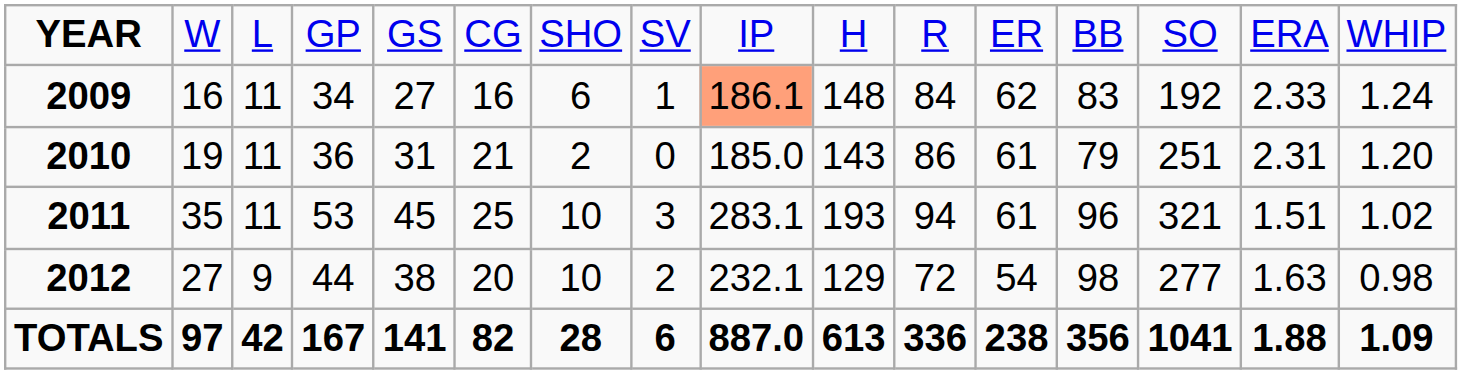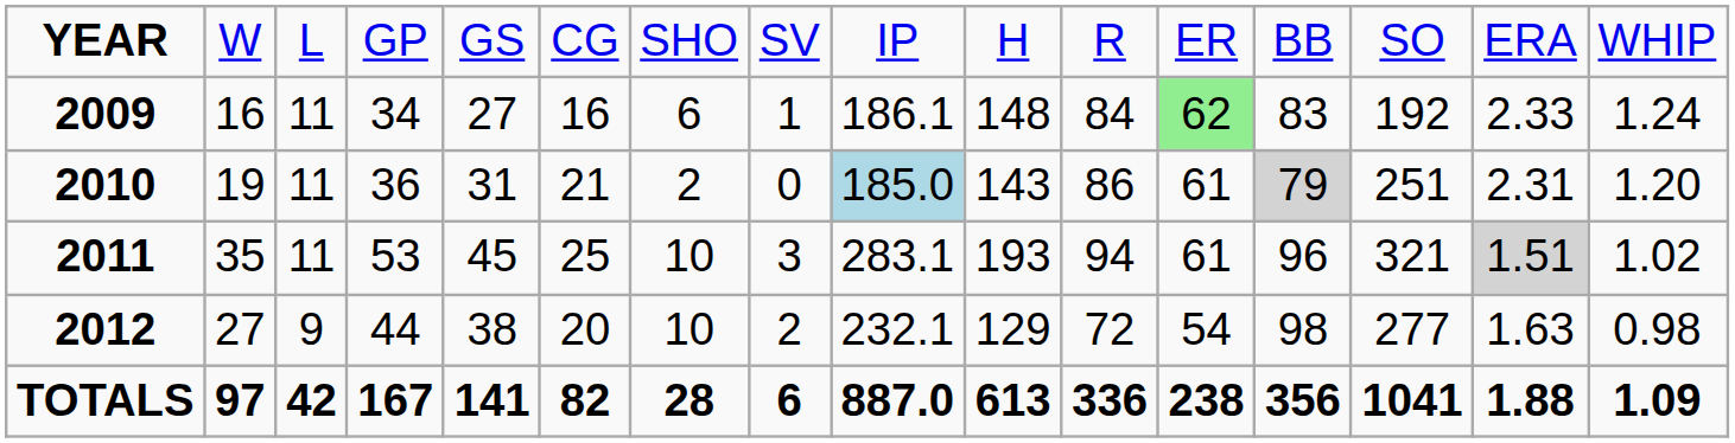2009 | column 9: lightsalmon background -> no background
2009 | column 12: no background -> lightgreen background
2010 | column 9: no background -> lightblue background
2010 | column 13: no background -> lightgrey background
2011 | column 15: no background -> lightgrey background
